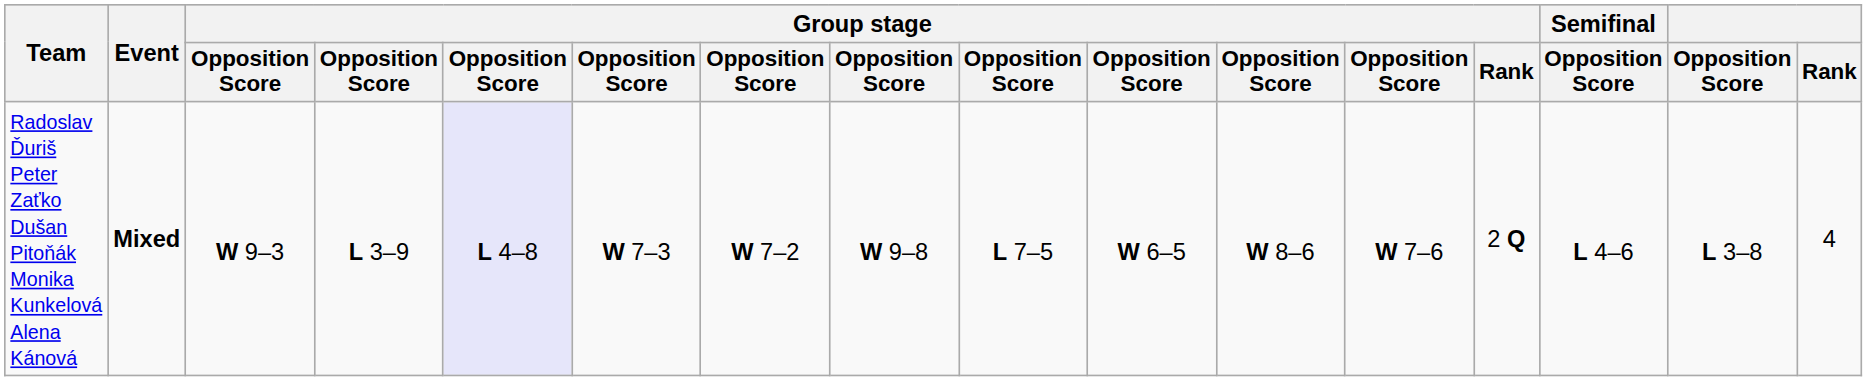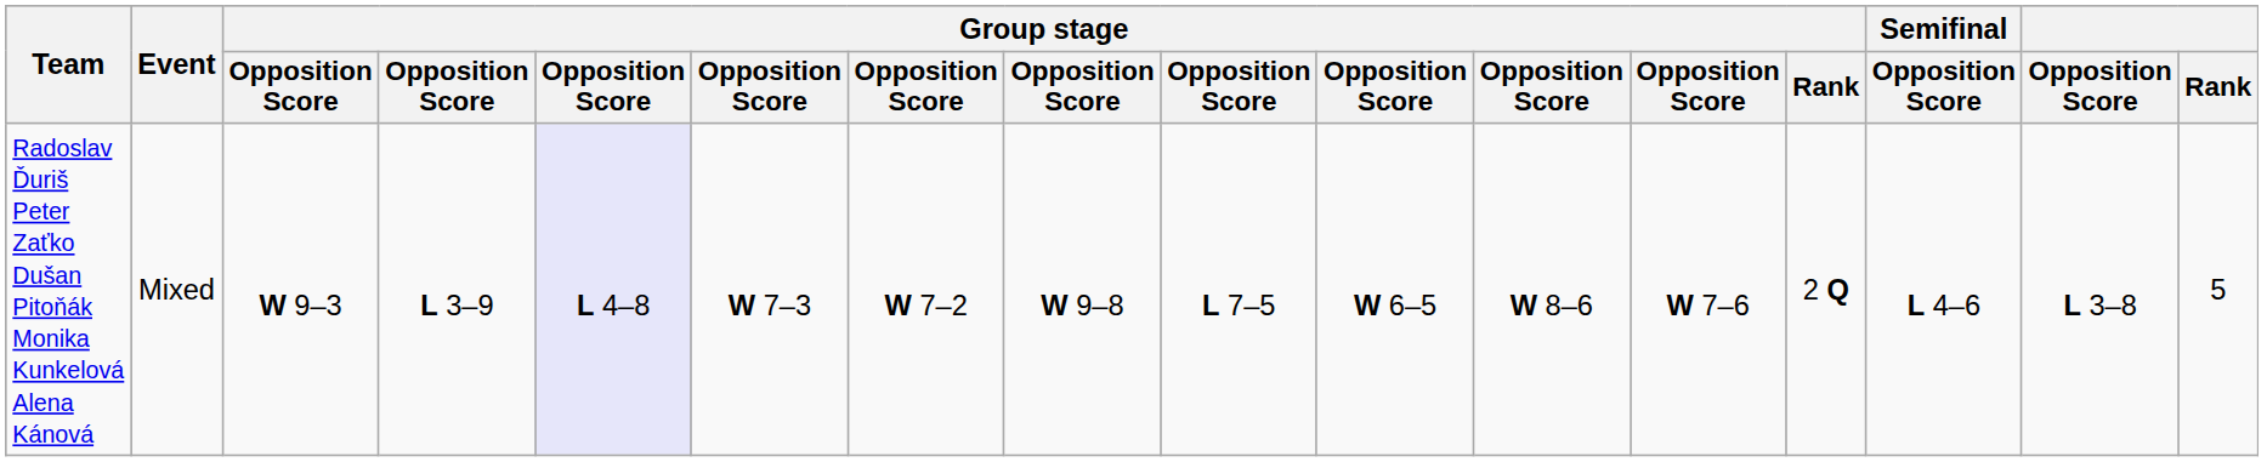row 3 | Event: bold -> normal
row 3 | Rank: 4 -> 5
